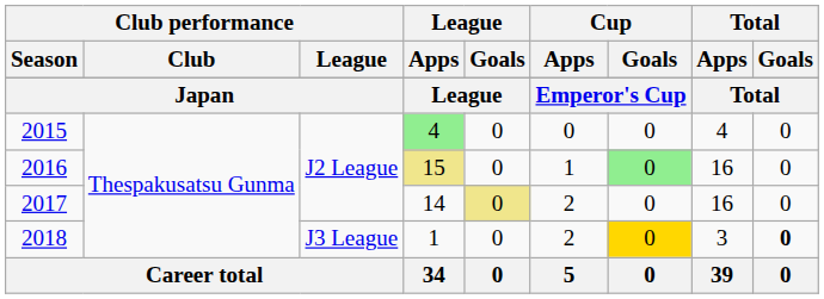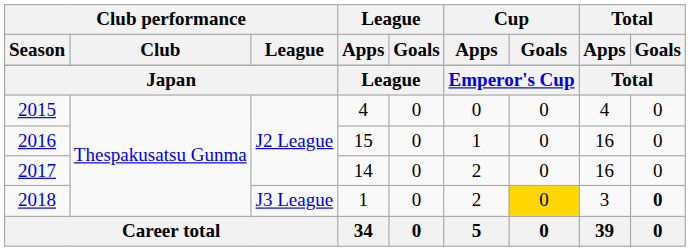2015 | League / Apps: lightgreen background -> no background
2016 | League / Apps: khaki background -> no background
2016 | Cup / Goals: lightgreen background -> no background
2017 | League / Goals: khaki background -> no background
